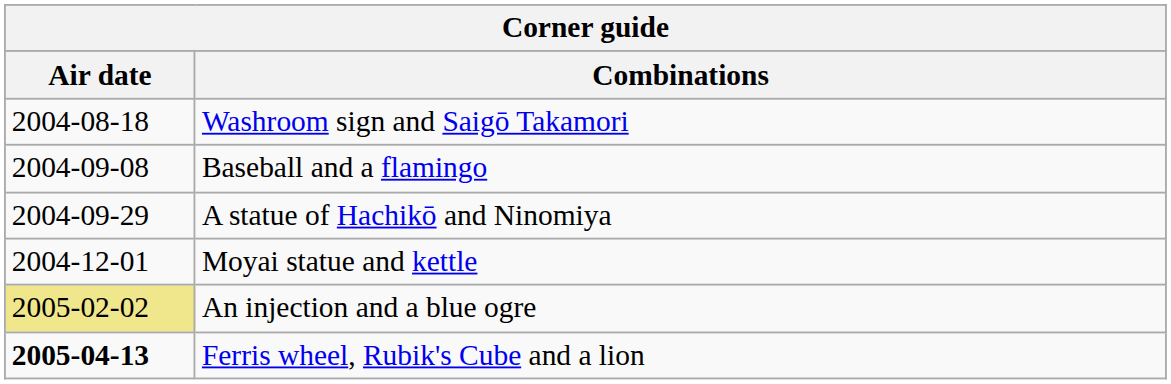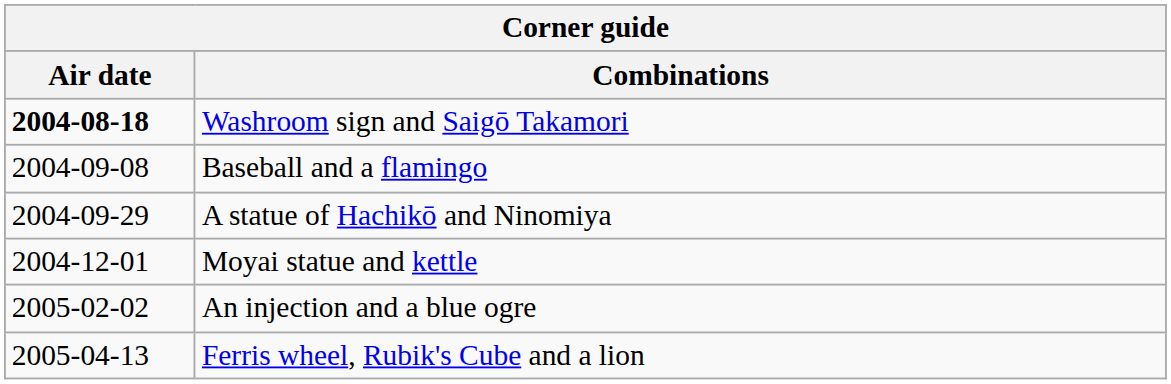Washroom sign and Saigō Takamori | Air date: normal -> bold
An injection and a blue ogre | Air date: khaki background -> no background
Ferris wheel, Rubik's Cube and a lion | Air date: bold -> normal
